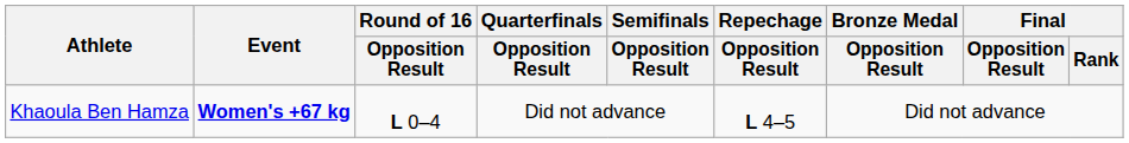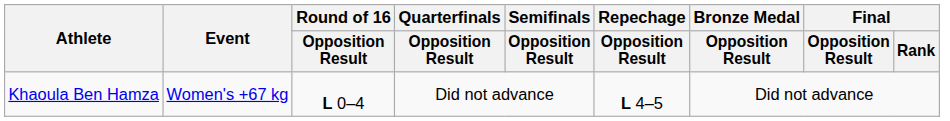Khaoula Ben Hamza | Event: bold -> normal
